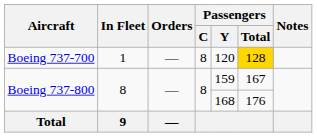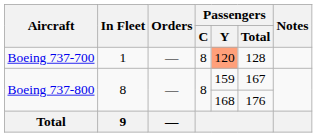Boeing 737-700 | Passengers / Y: no background -> lightsalmon background
Boeing 737-700 | Passengers / Total: gold background -> no background
